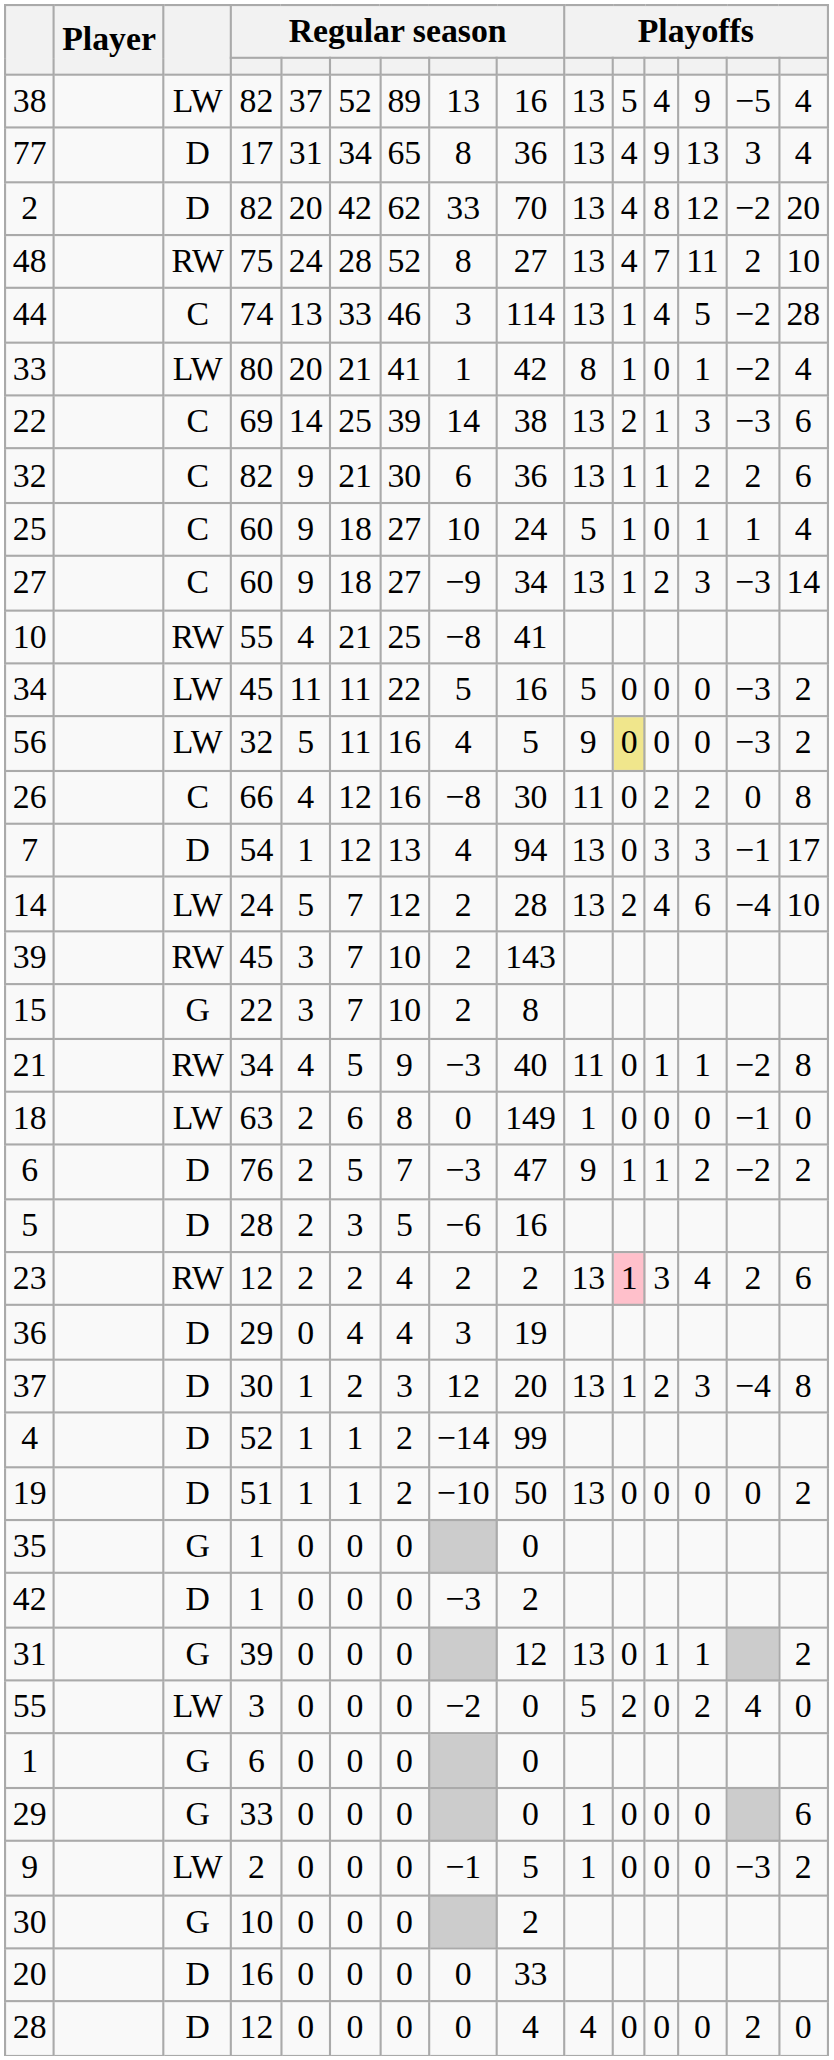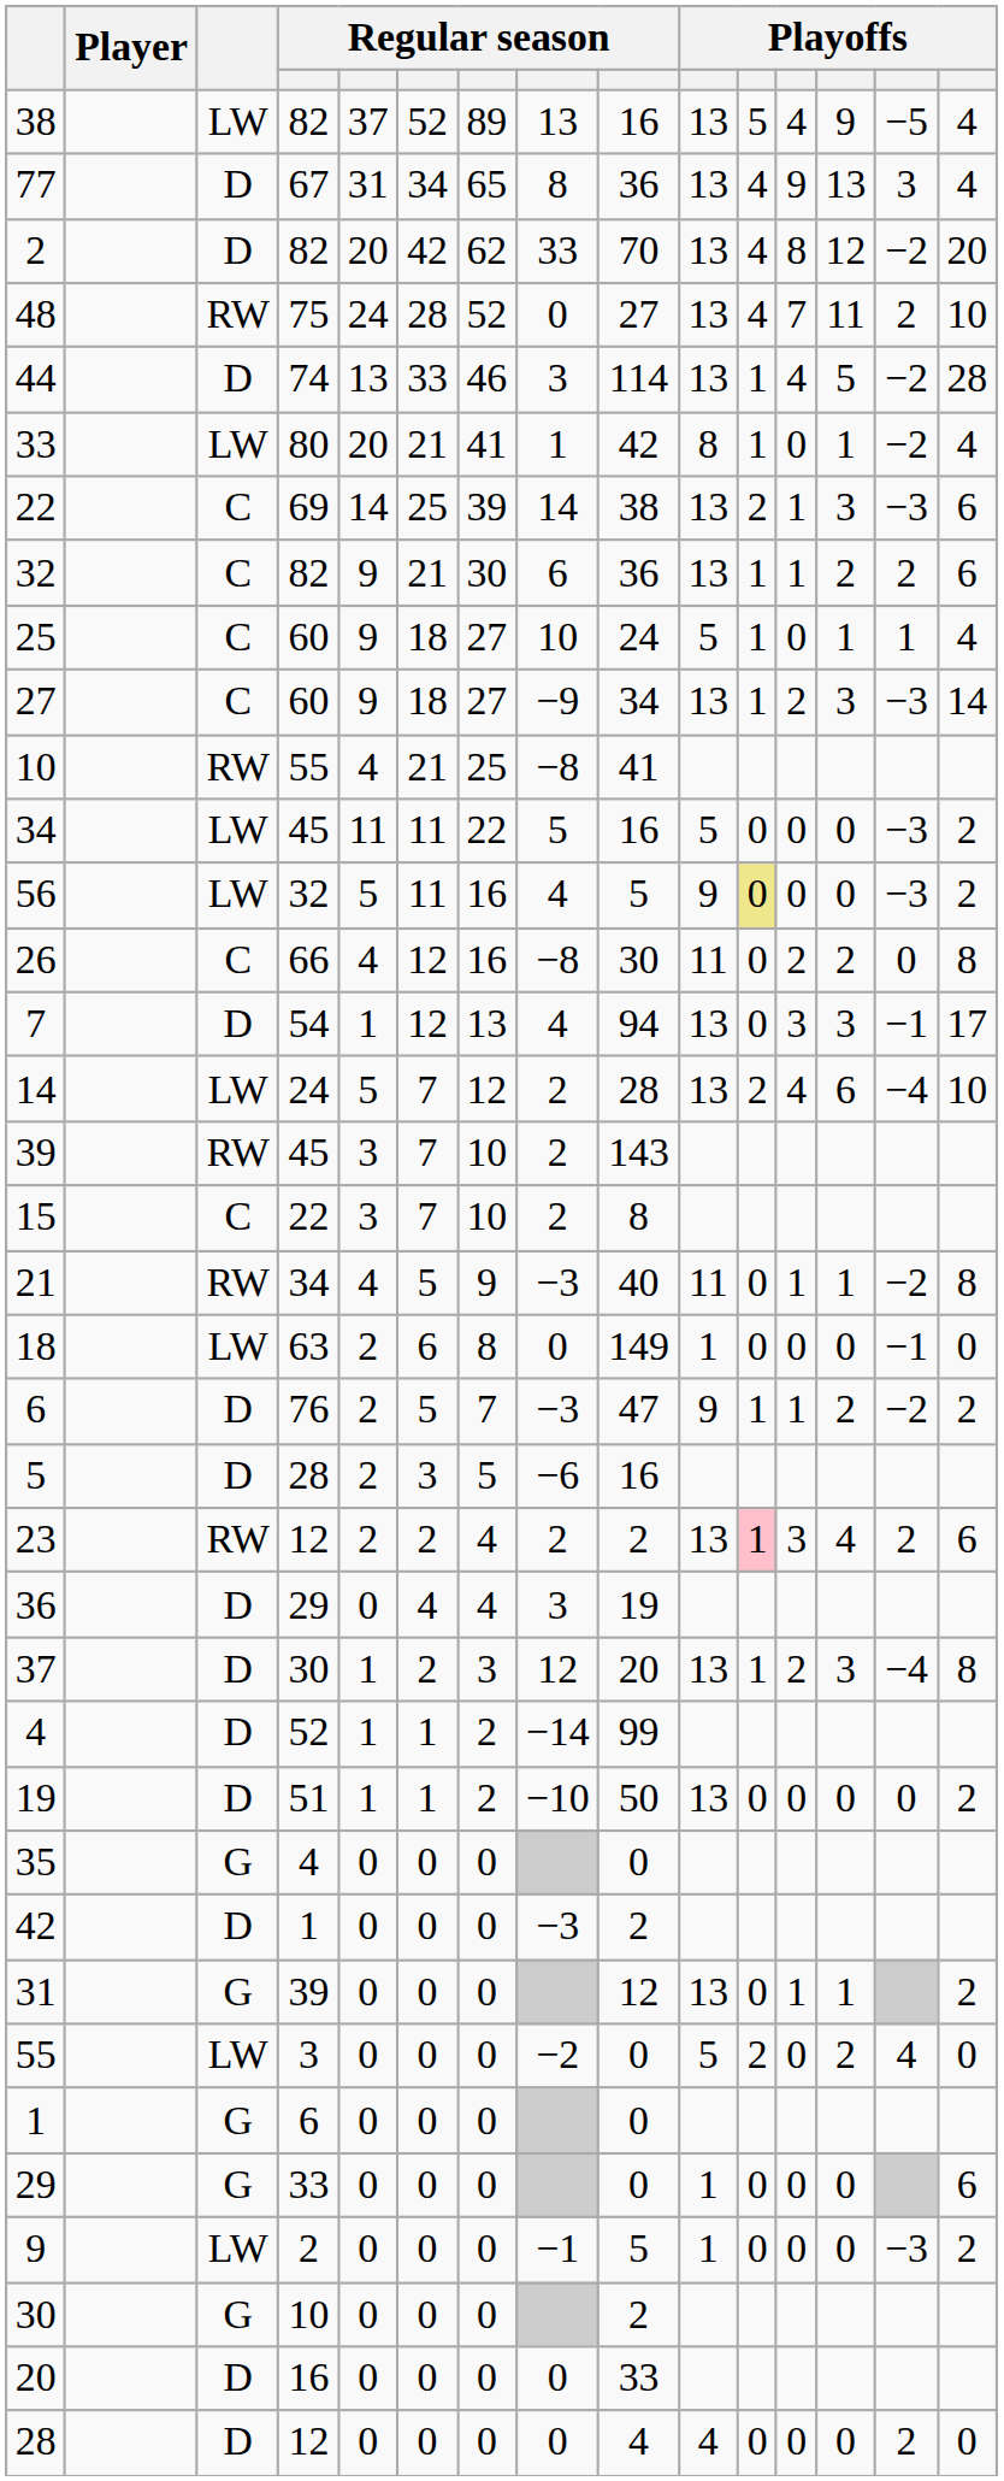77 | column 4: 17 -> 67
48 | column 8: 8 -> 0
44 | column 3: C -> D
15 | column 3: G -> C
35 | column 4: 1 -> 4
